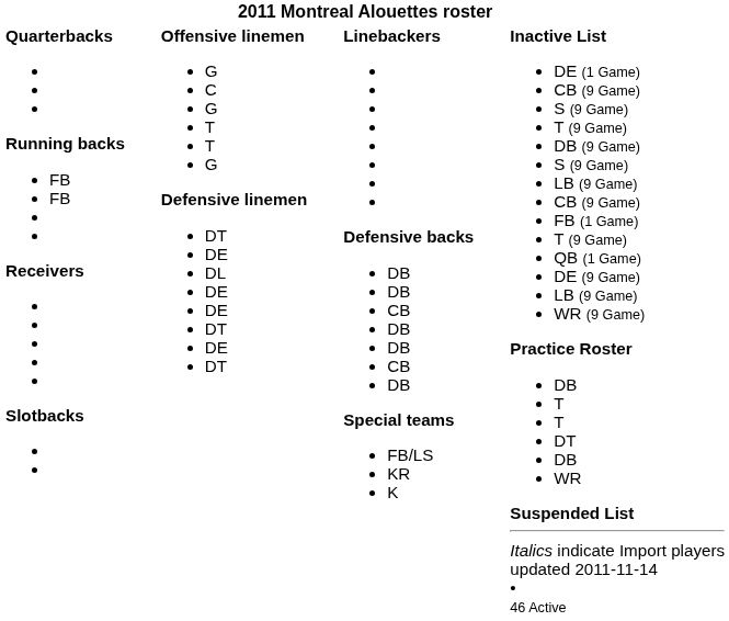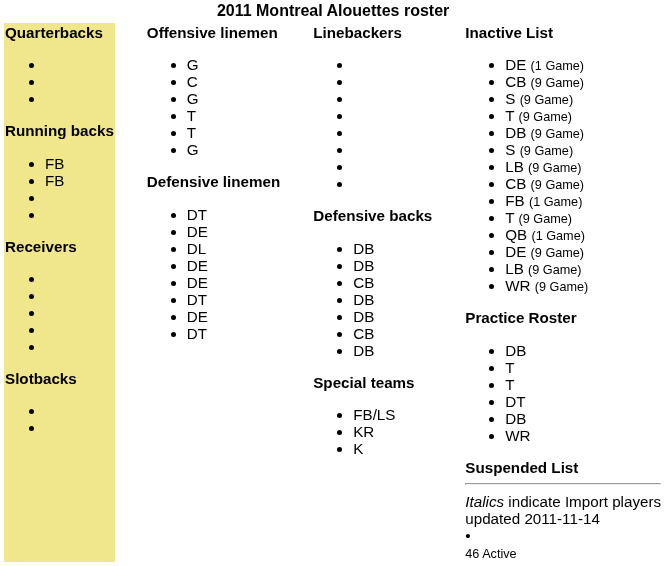Quarterbacks Running backs FB FB Receivers Slotbacks | column 1: no background -> khaki background
